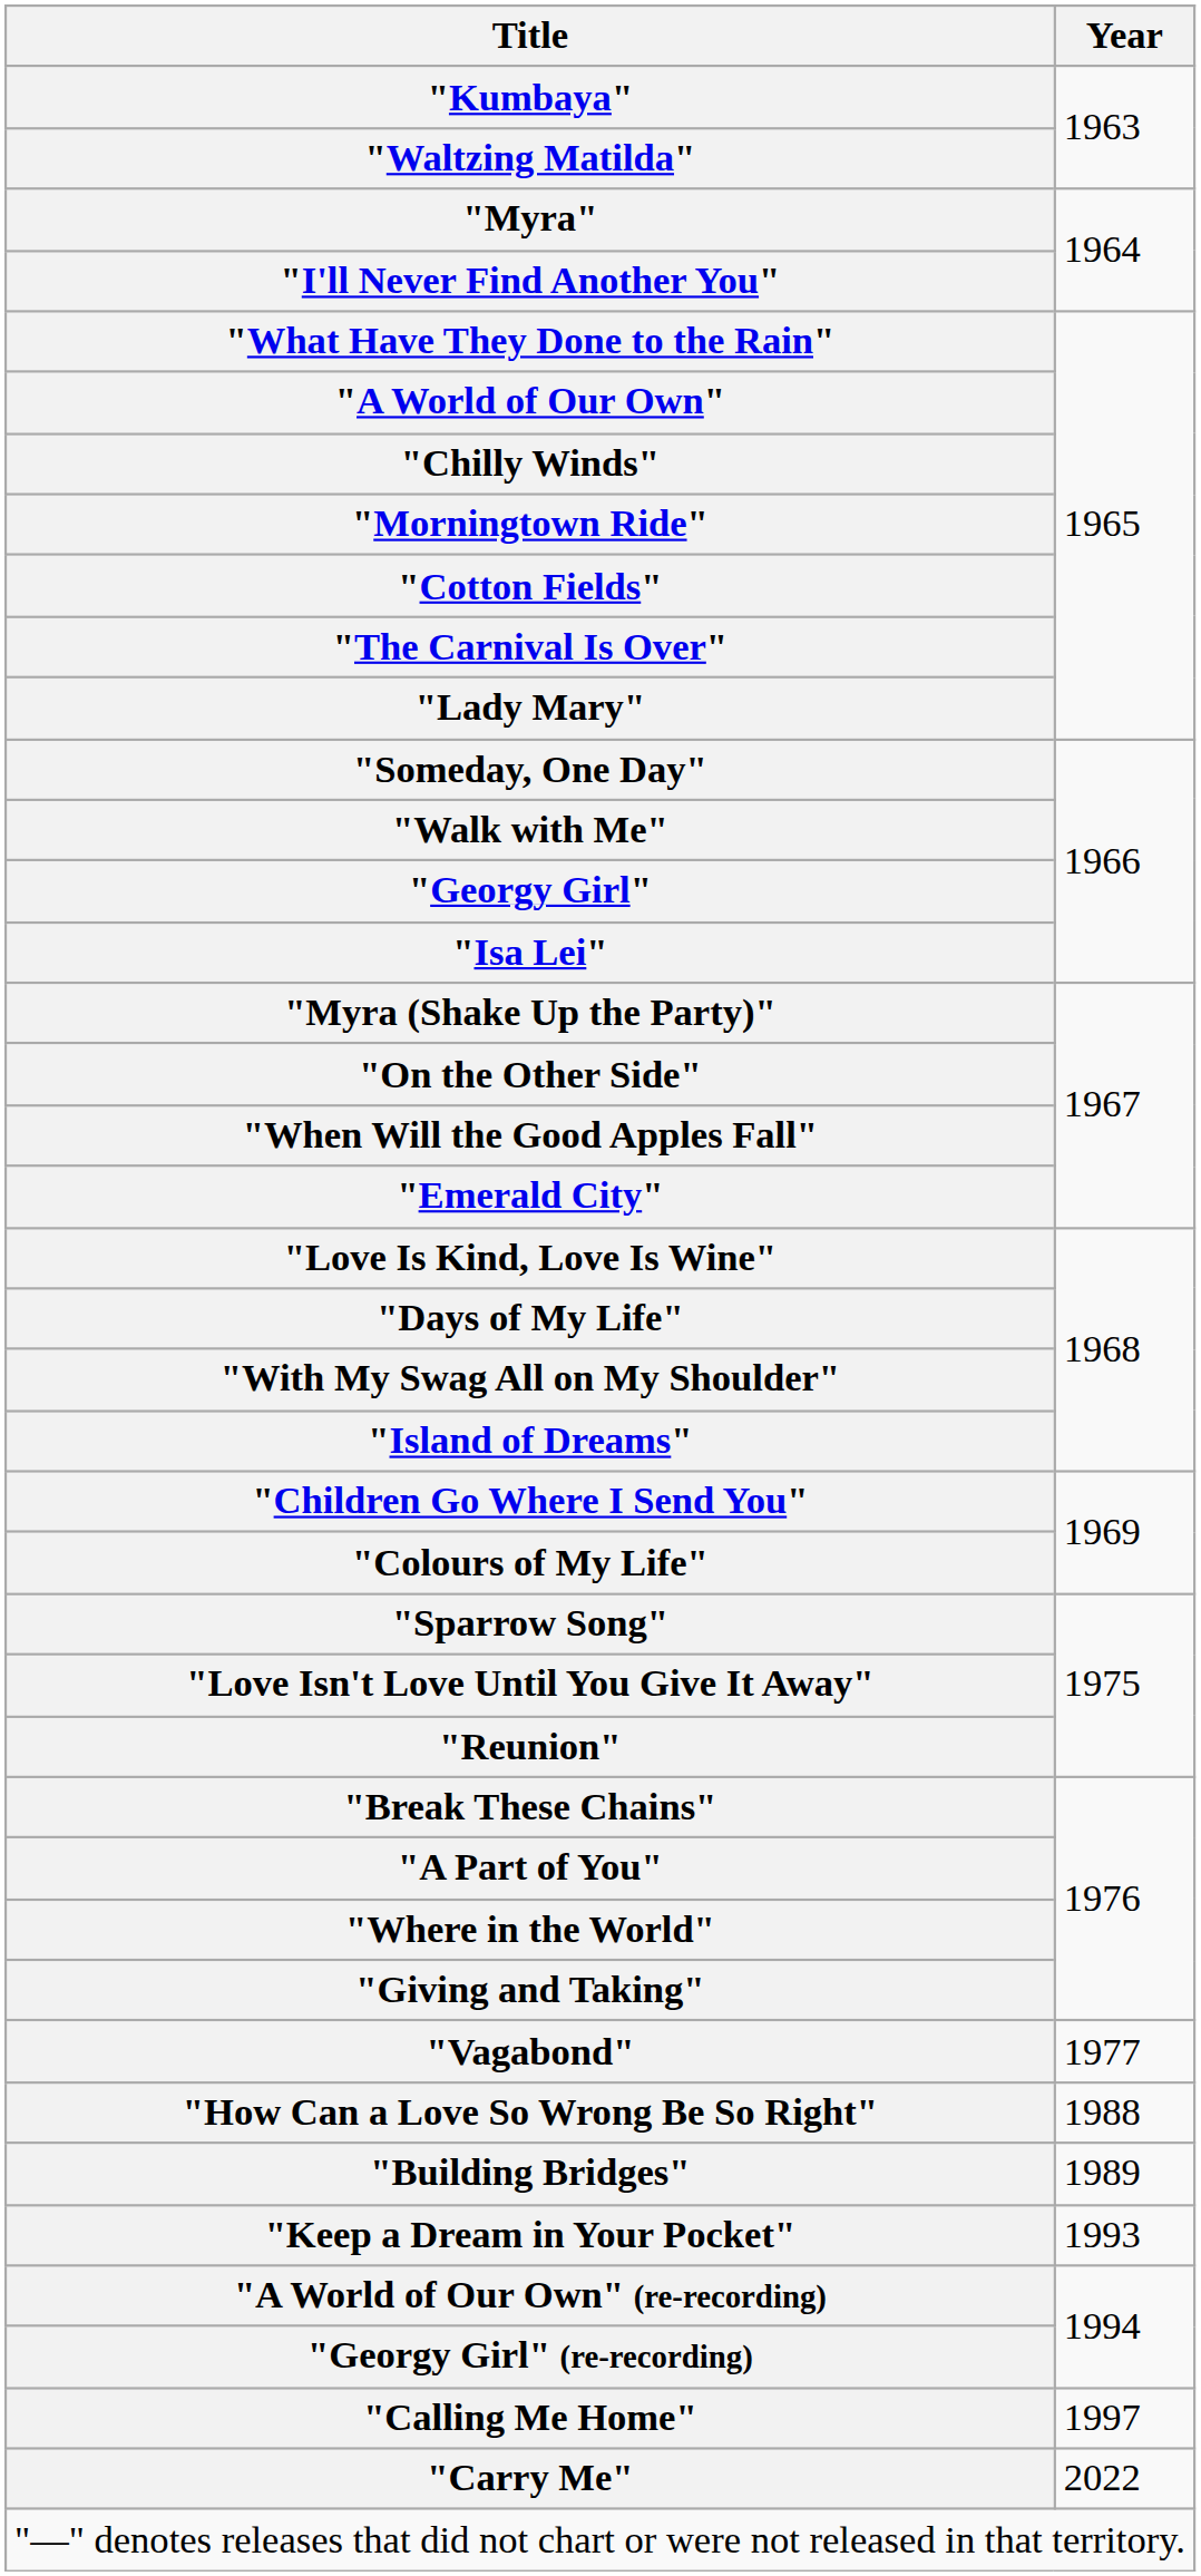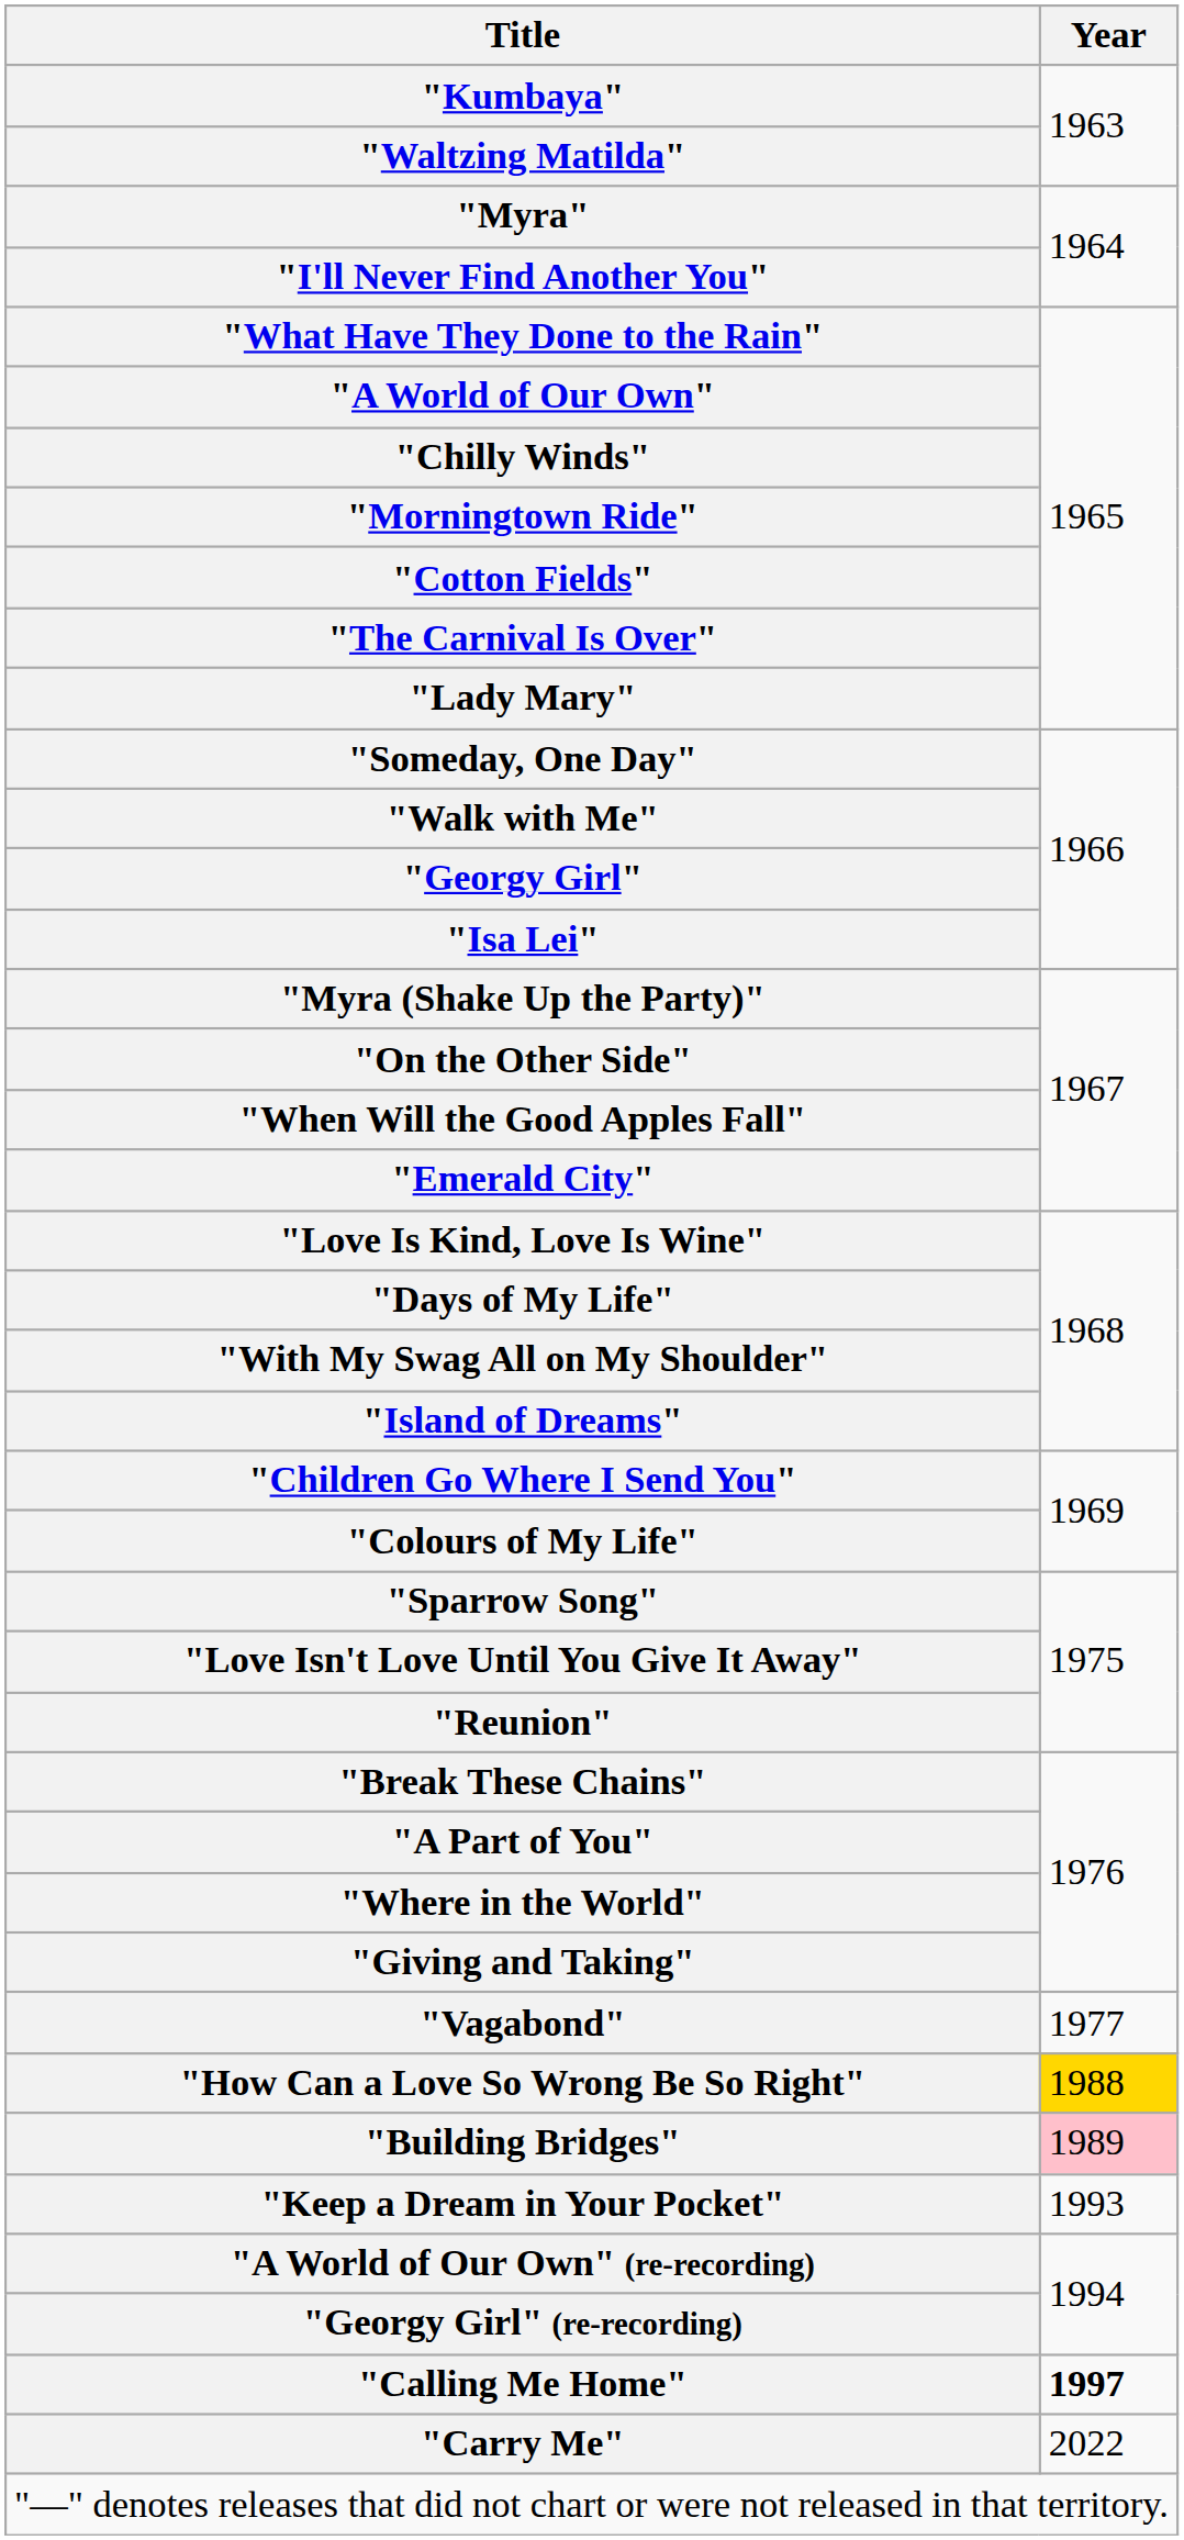"How Can a Love So Wrong Be So Right" | Year: no background -> gold background
"Building Bridges" | Year: no background -> pink background
"Calling Me Home" | Year: normal -> bold
